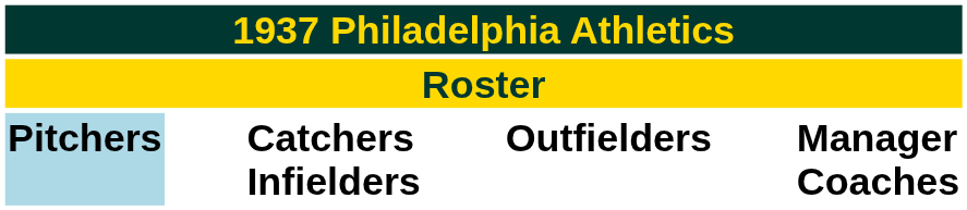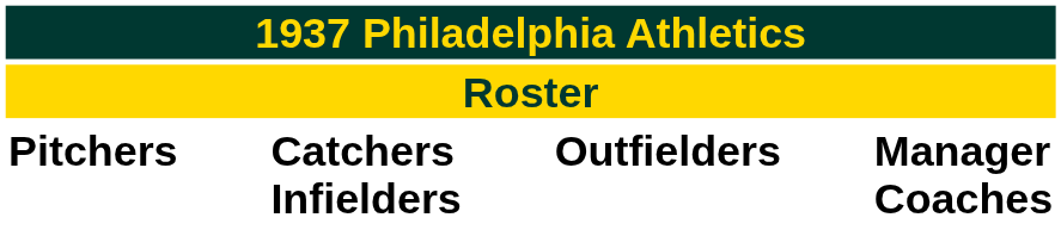Pitchers | column 1: lightblue background -> no background
